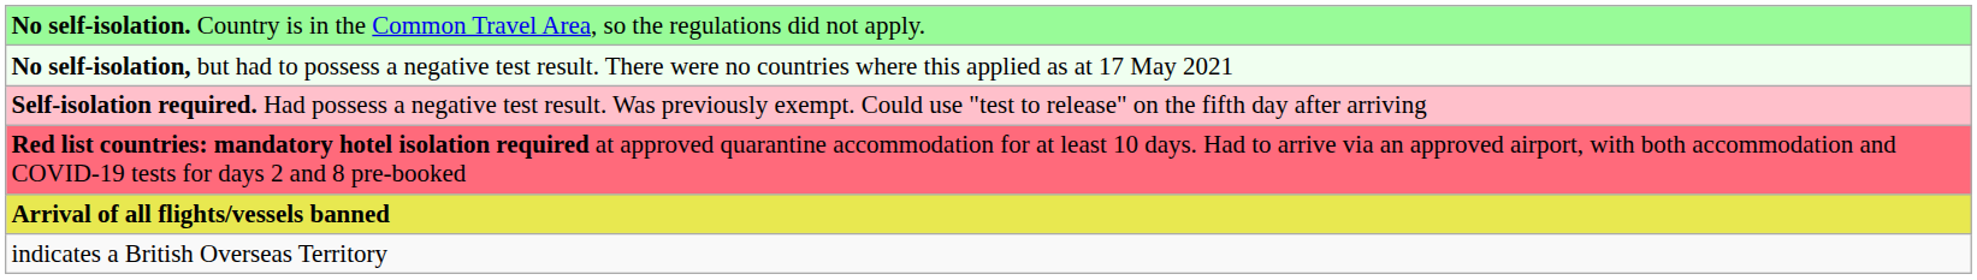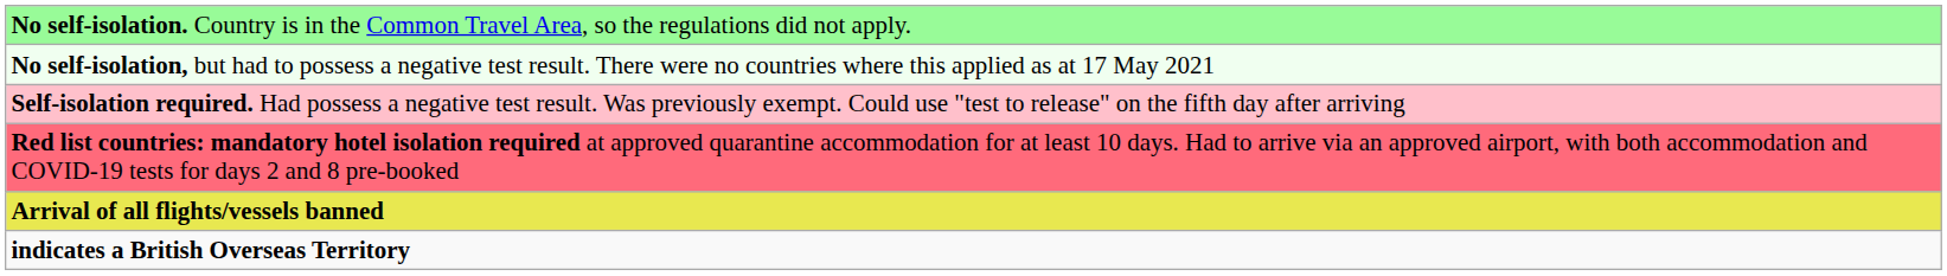row 6 | column 1: normal -> bold
